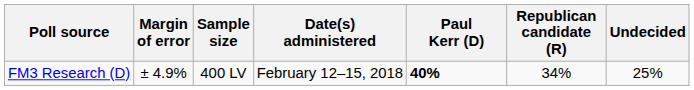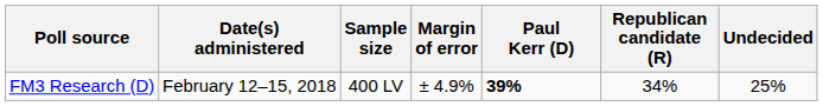columns swapped: Date(s) administered <-> Margin of error
FM3 Research (D) | Paul Kerr (D): 40% -> 39%
